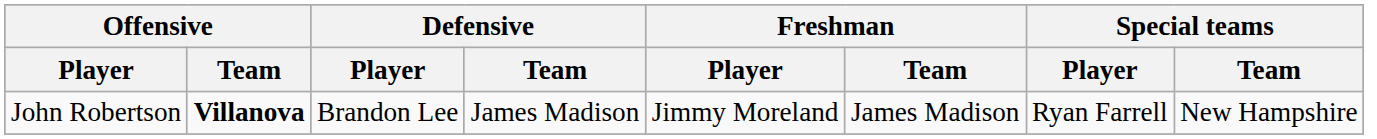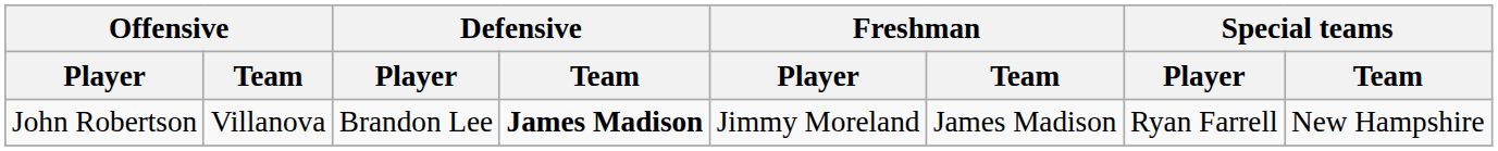John Robertson | Offensive / Team: bold -> normal
John Robertson | Defensive / Team: normal -> bold
